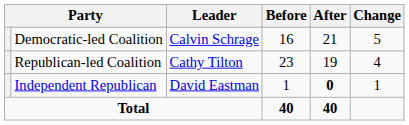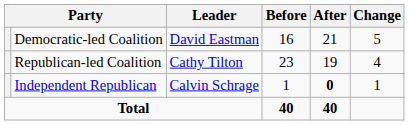Democratic-led Coalition | Leader: Calvin Schrage -> David Eastman
Independent Republican | Leader: David Eastman -> Calvin Schrage
